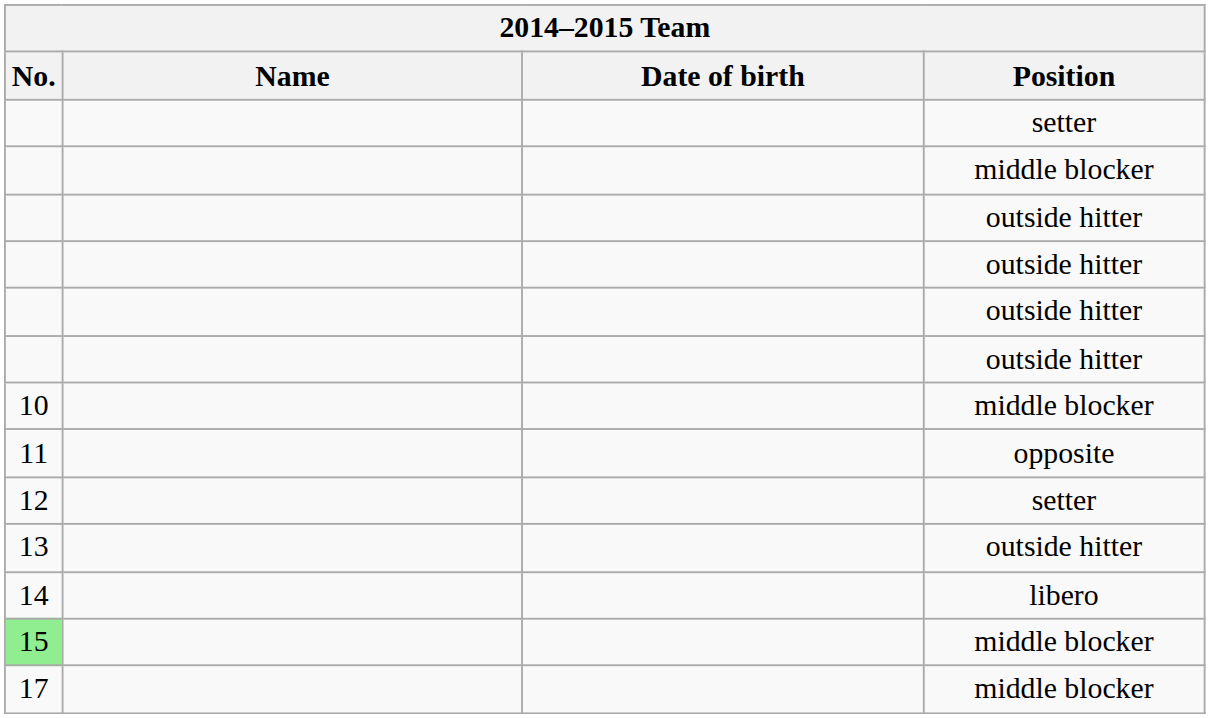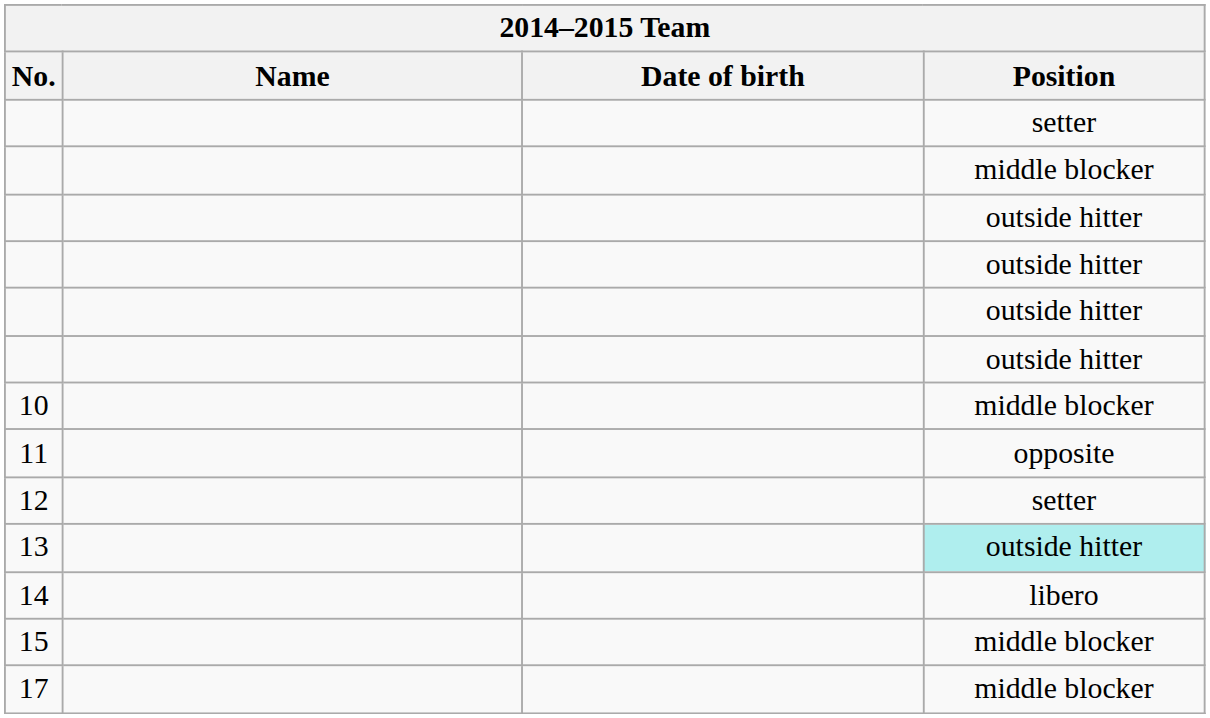13 | Position: no background -> paleturquoise background
15 | No.: lightgreen background -> no background
